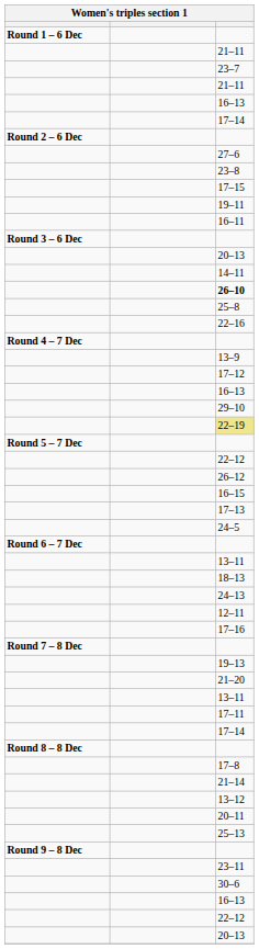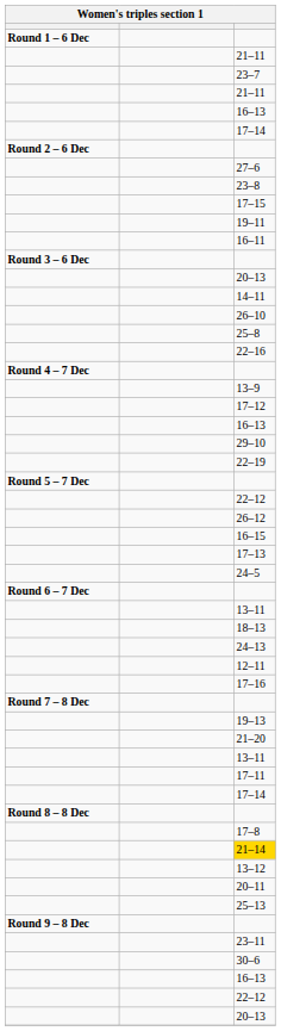26–10 | column 3: bold -> normal
22–19 | column 3: khaki background -> no background
21–14 | column 3: no background -> gold background
